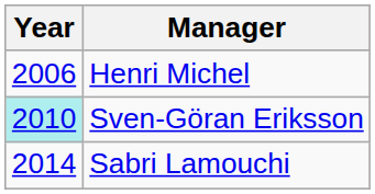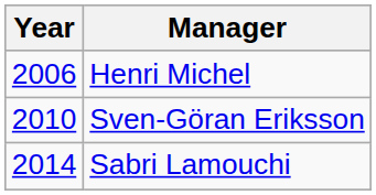Sven-Göran Eriksson | Year: paleturquoise background -> no background
